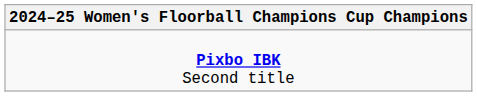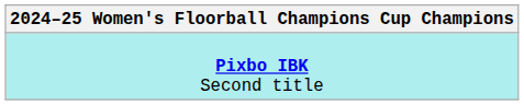row 2 | column 1: no background -> paleturquoise background
